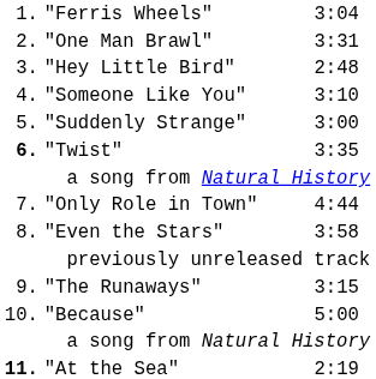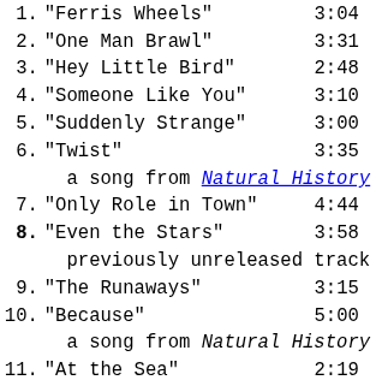"Twist" | column 1: bold -> normal
"Even the Stars" | column 1: normal -> bold
"At the Sea" | column 1: bold -> normal
